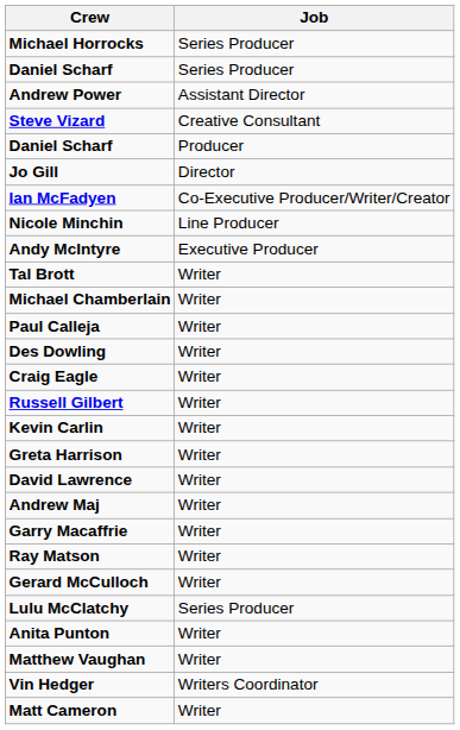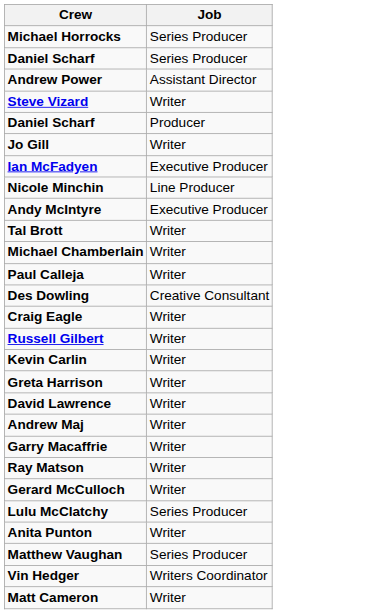row 5 | Job: Creative Consultant -> Writer
row 7 | Job: Director -> Writer
row 8 | Job: Co-Executive Producer/Writer/Creator -> Executive Producer
row 14 | Job: Writer -> Creative Consultant
row 26 | Job: Writer -> Series Producer
